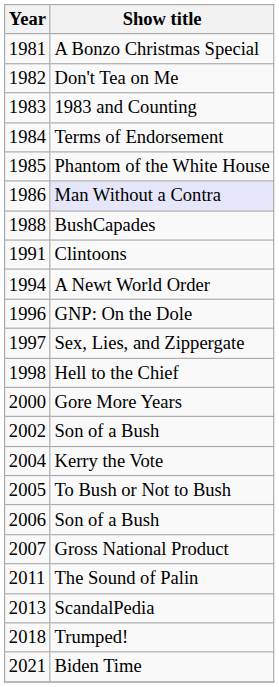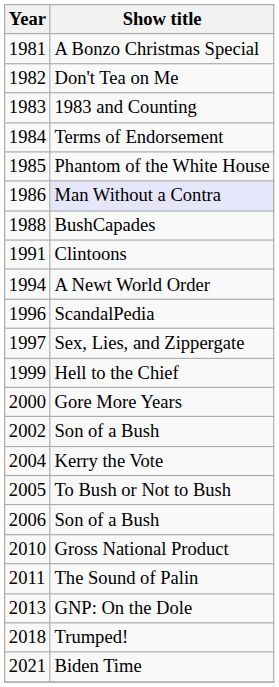row 11 | Show title: GNP: On the Dole -> ScandalPedia
row 13 | Year: 1998 -> 1999
row 19 | Year: 2007 -> 2010
row 21 | Show title: ScandalPedia -> GNP: On the Dole
